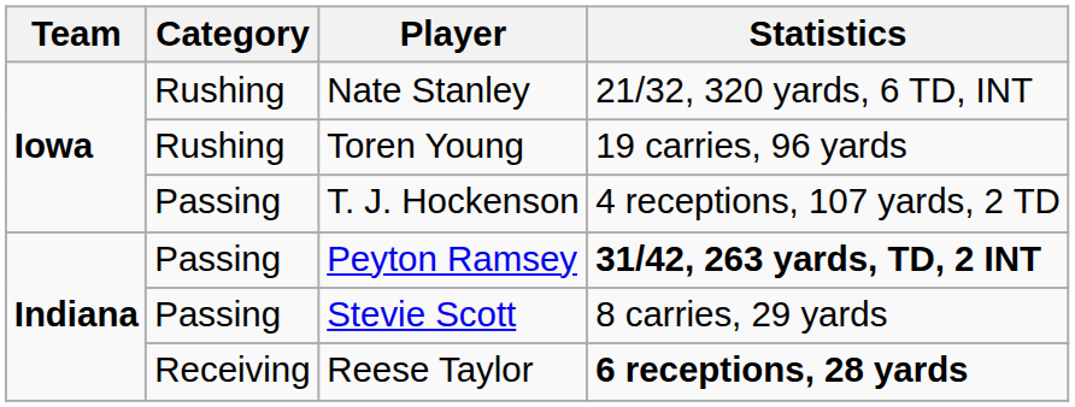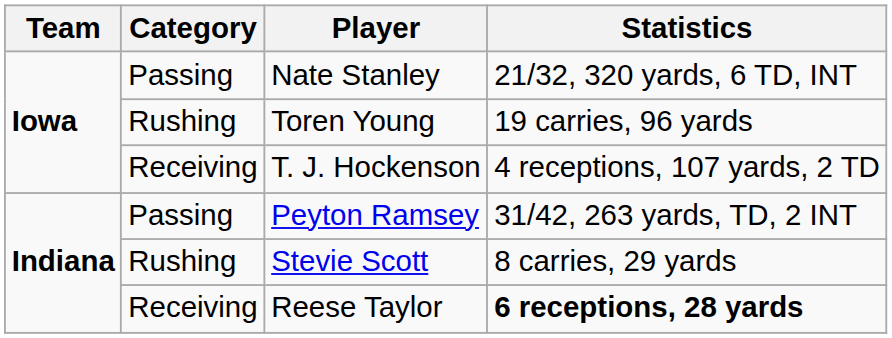Nate Stanley | Category: Rushing -> Passing
T. J. Hockenson | Category: Passing -> Receiving
Peyton Ramsey | Statistics: bold -> normal
Stevie Scott | Category: Passing -> Rushing
